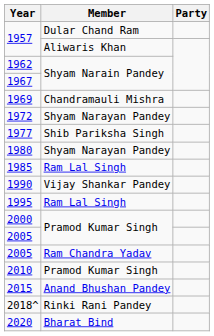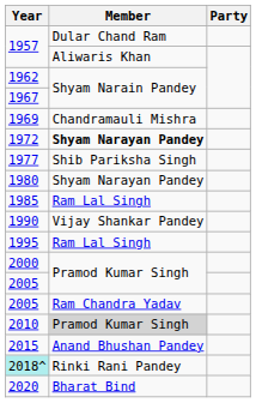1972 | Member: normal -> bold
2010 | Member: no background -> lightgrey background
2018^ | Year: no background -> paleturquoise background
